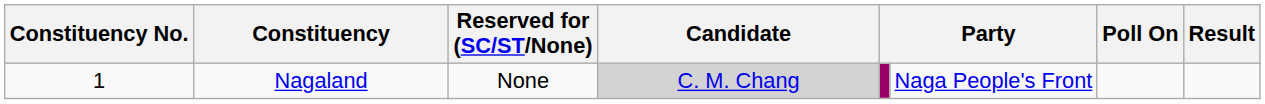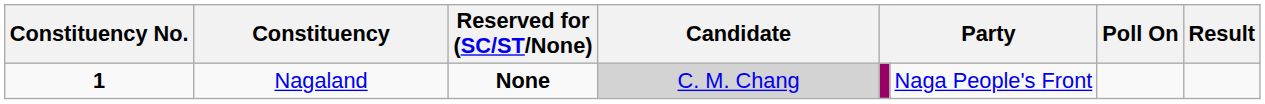Nagaland | Constituency No.: normal -> bold
Nagaland | Reserved for (SC/ST/None): normal -> bold
